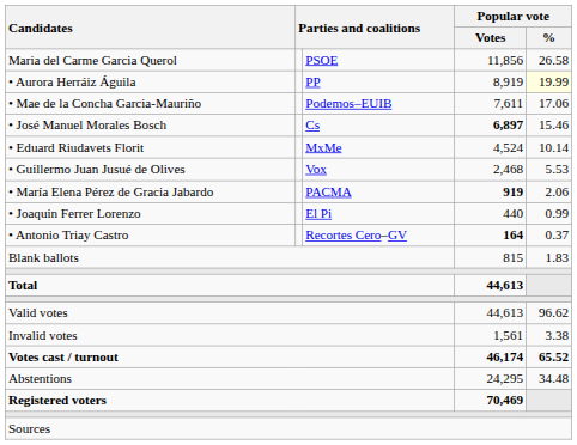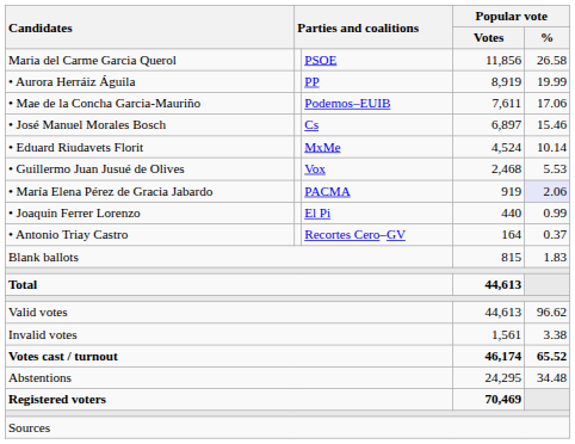• Aurora Herráiz Águila | Popular vote / %: lightyellow background -> no background
• José Manuel Morales Bosch | Popular vote / Votes: bold -> normal
• María Elena Pérez de Gracia Jabardo | Popular vote / Votes: bold -> normal
• María Elena Pérez de Gracia Jabardo | Popular vote / %: no background -> lavender background
• Antonio Triay Castro | Popular vote / Votes: bold -> normal
